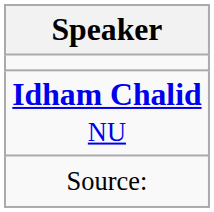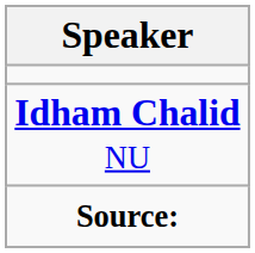row 4 | column 1: normal -> bold
